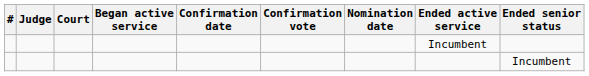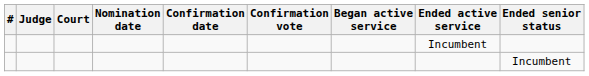columns swapped: Nomination date <-> Began active service
